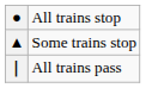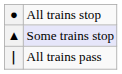▲ | column 2: no background -> lavender background
